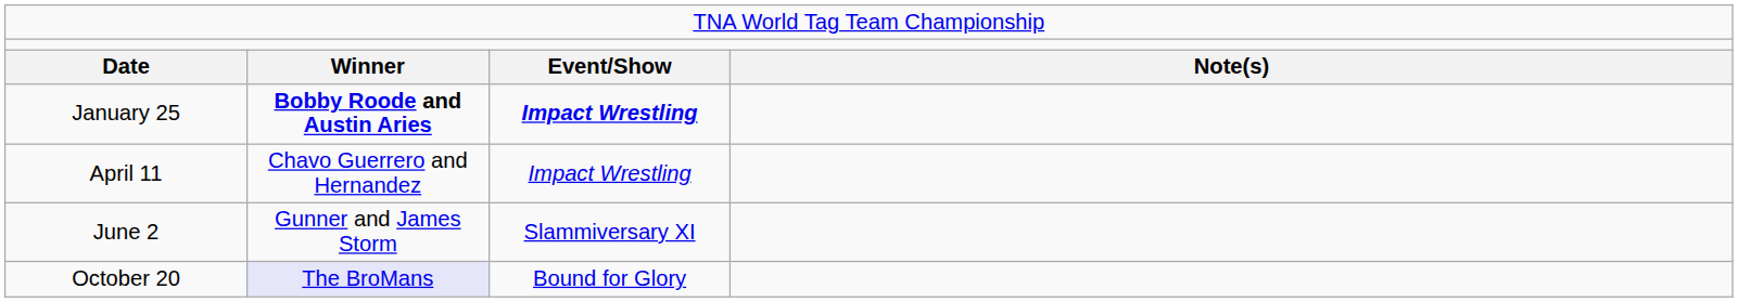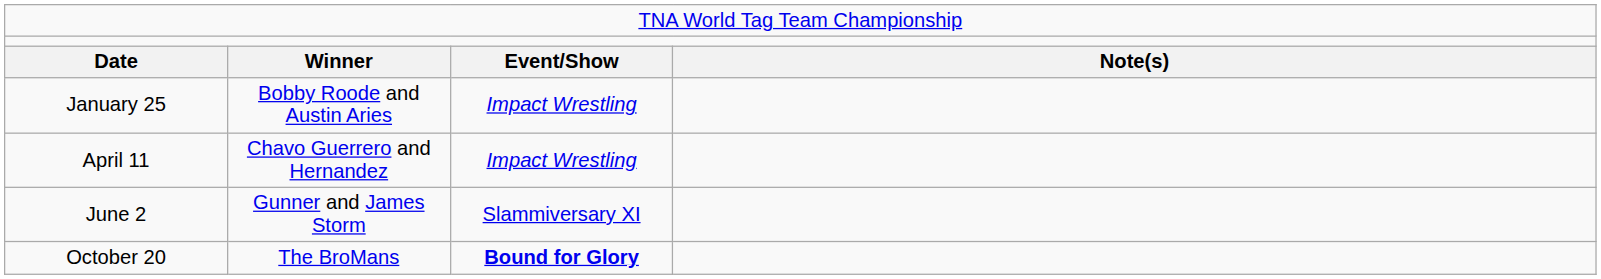January 25 | column 2: bold -> normal
January 25 | column 3: bold -> normal
October 20 | column 2: lavender background -> no background
October 20 | column 3: normal -> bold
